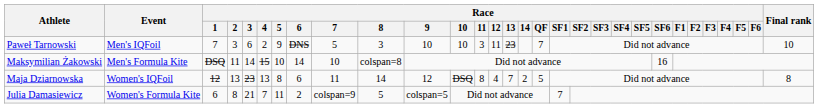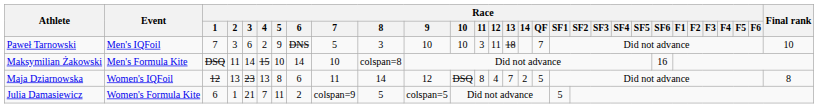Paweł Tarnowski | Race / 13: 23 -> 18
Julia Damasiewicz | Race / 2: 8 -> 1
Julia Damasiewicz | Race / SF1: 7 -> 5
